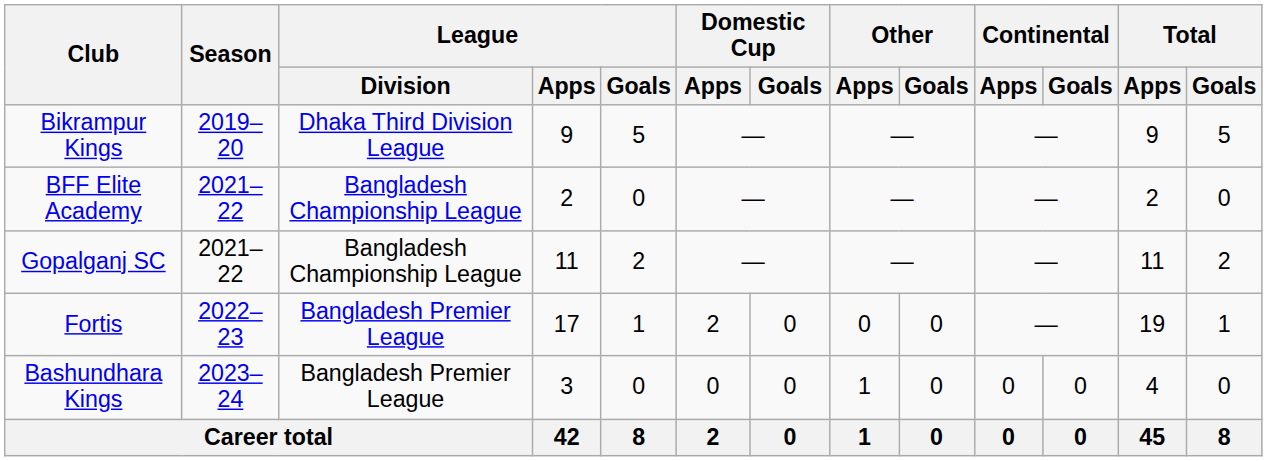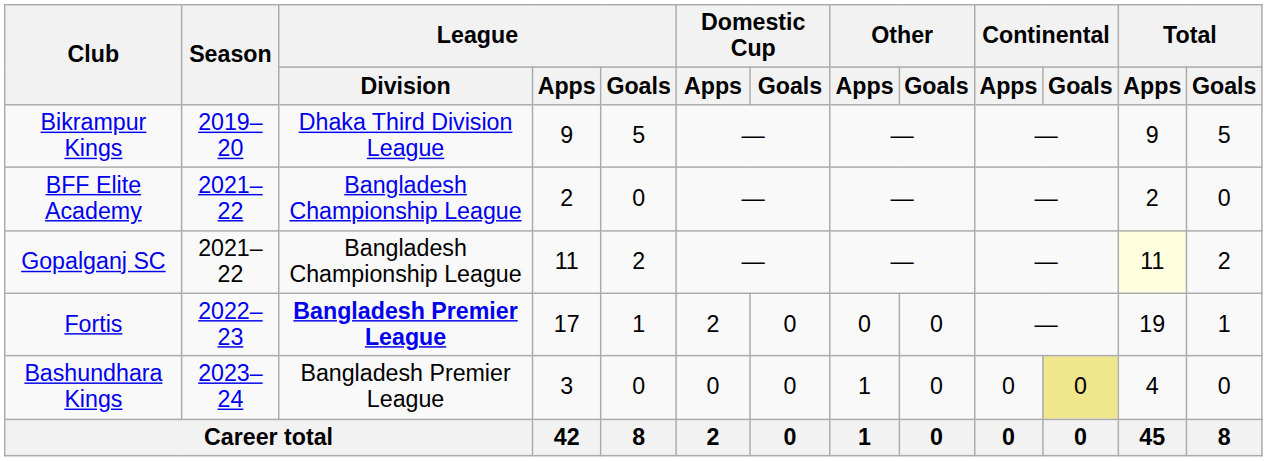Gopalganj SC | Total / Apps: no background -> lightyellow background
Fortis | League / Division: normal -> bold
Bashundhara Kings | Continental / Goals: no background -> khaki background
